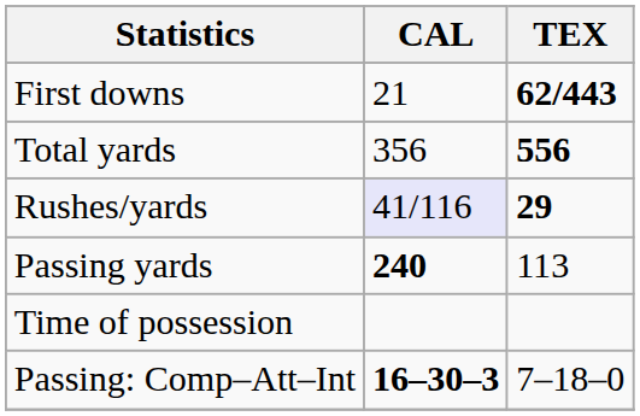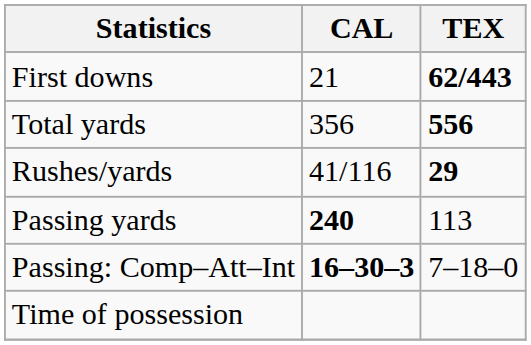Rushes/yards | CAL: lavender background -> no background
rows swapped: Passing: Comp–Att–Int <-> Time of possession
